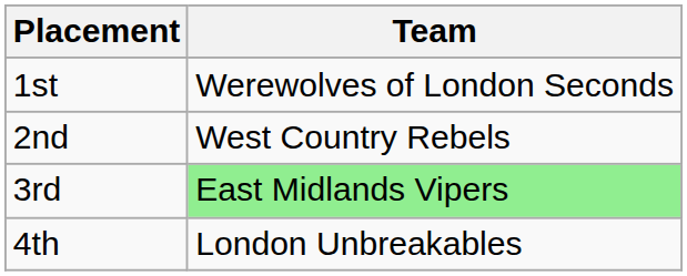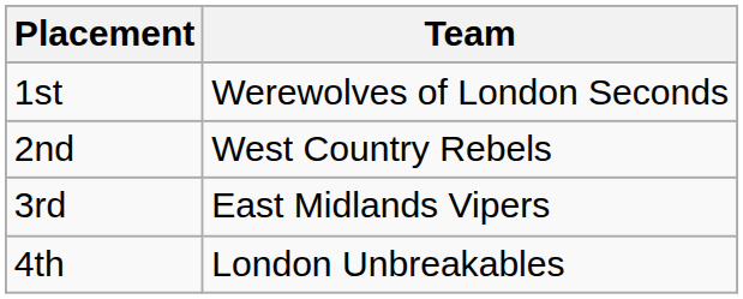3rd | Team: lightgreen background -> no background
